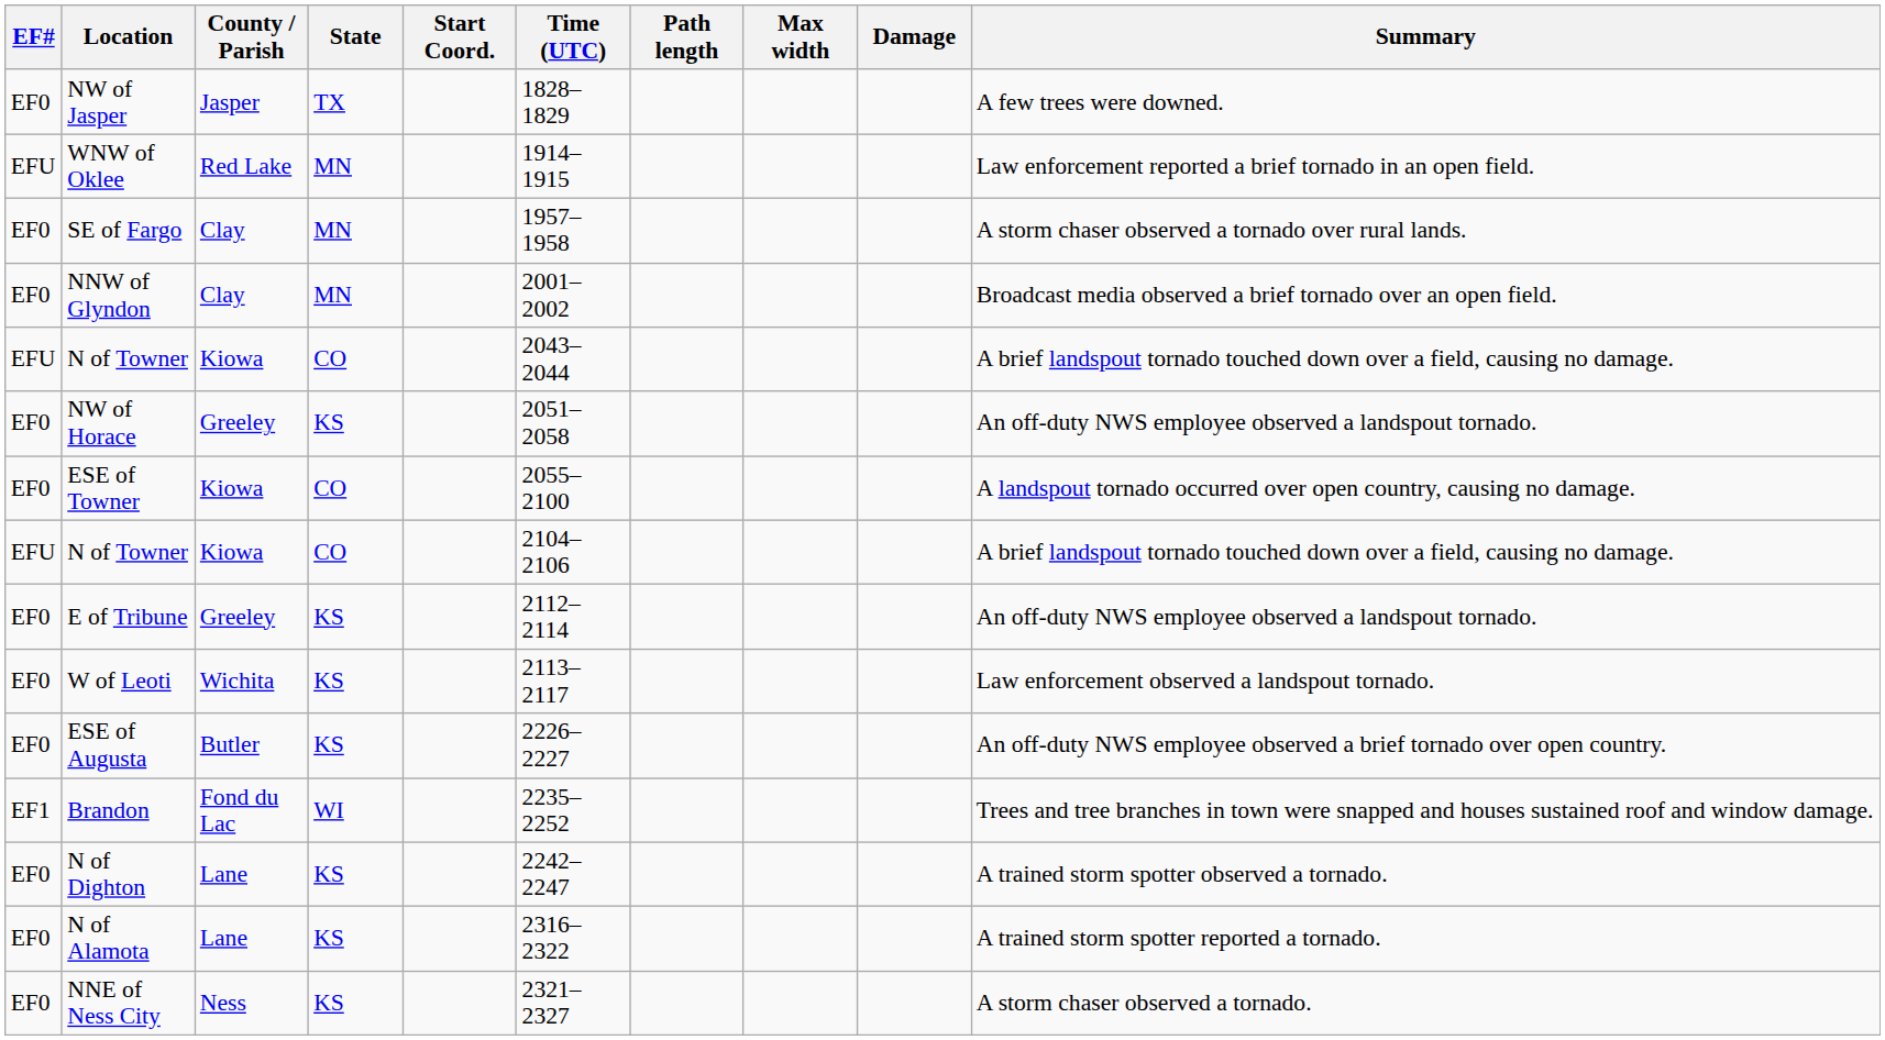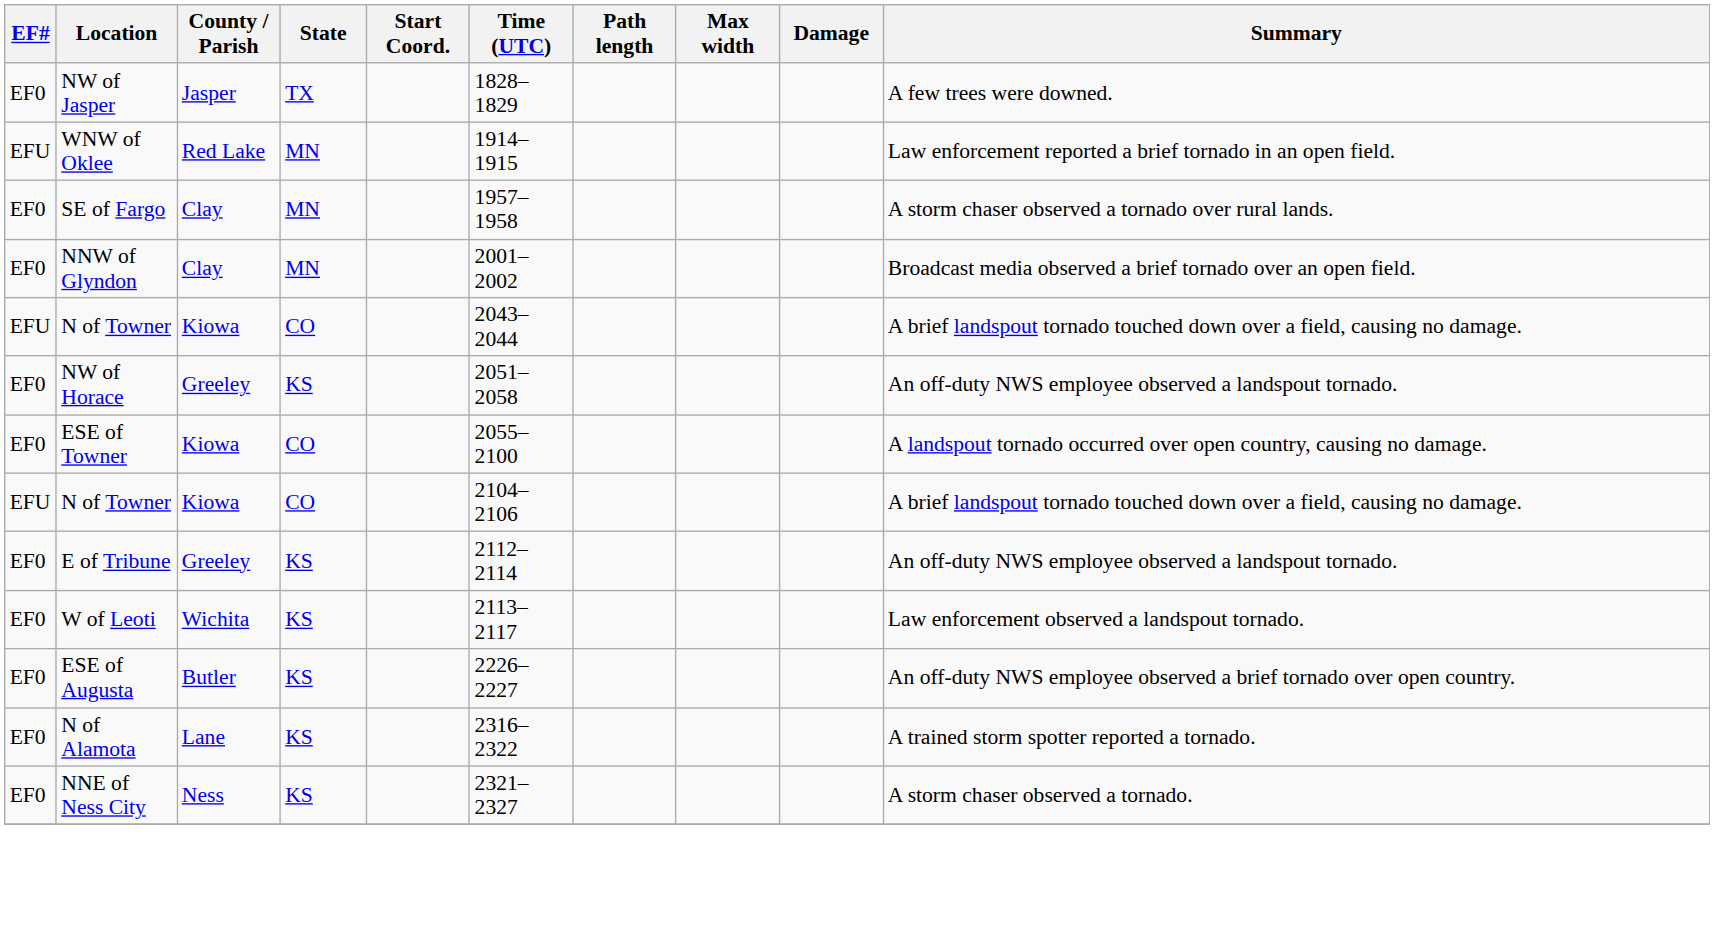- row: EF1 | Brandon | Fond du Lac | WI | 2235–2252 | Trees and tree branches in town were snapped and houses sustained roof and window damage.
- row: EF0 | N of Dighton | Lane | KS | 2242–2247 | A trained storm spotter observed a tornado.
